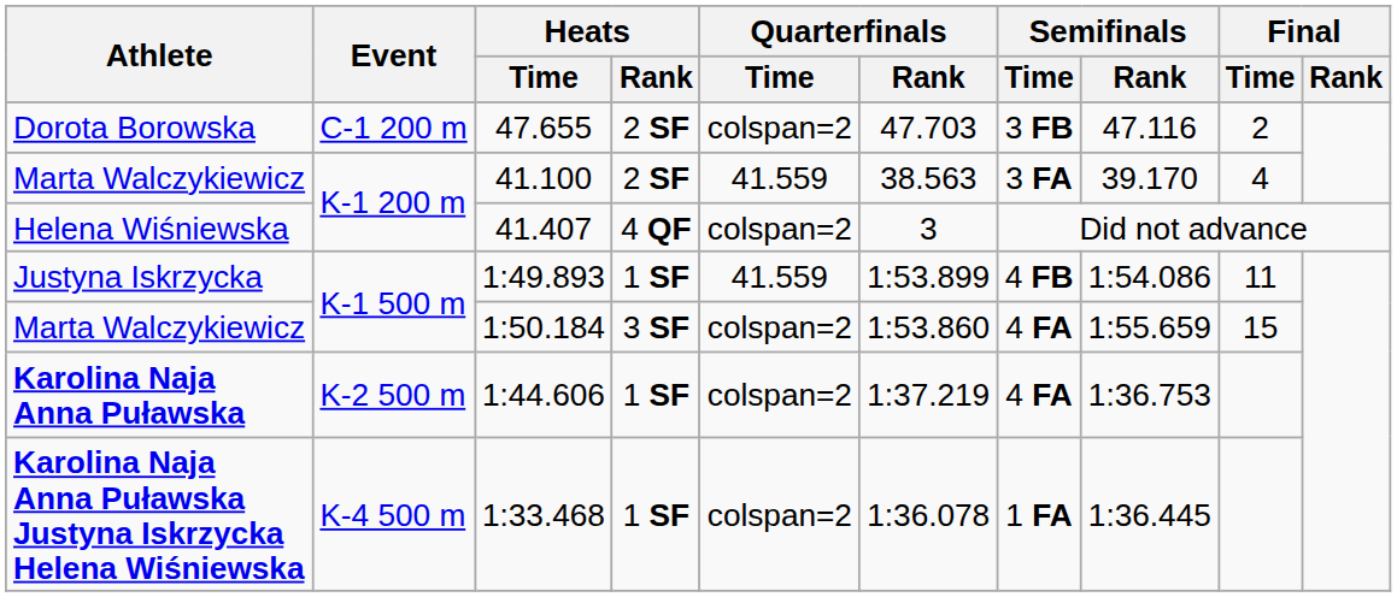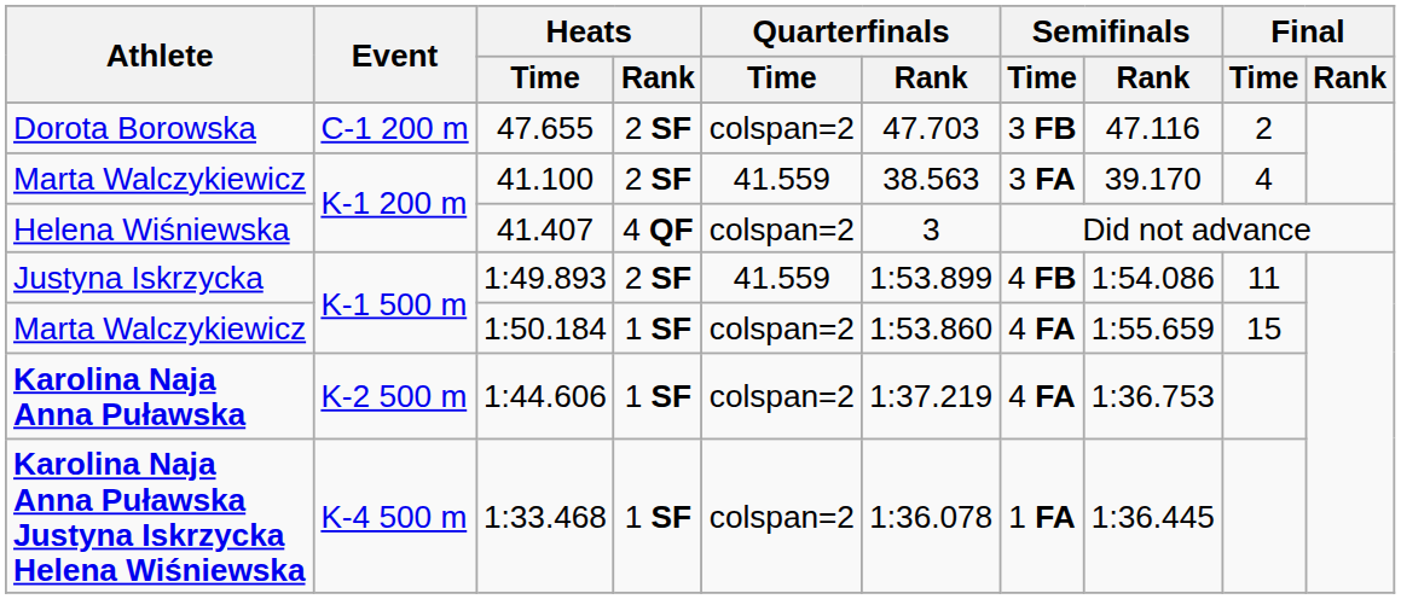1:49.893 | Heats / Rank: 1 SF -> 2 SF
1:50.184 | Heats / Rank: 3 SF -> 1 SF
